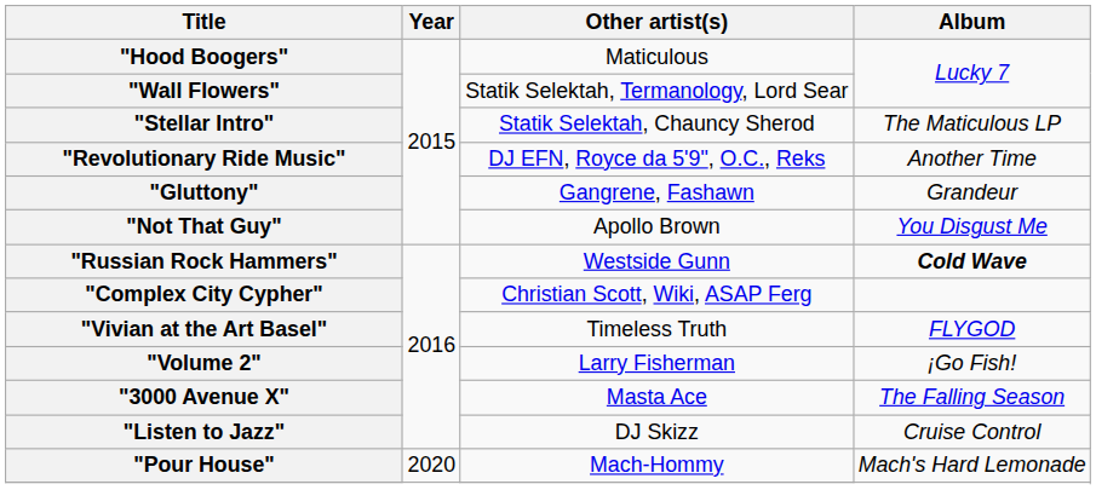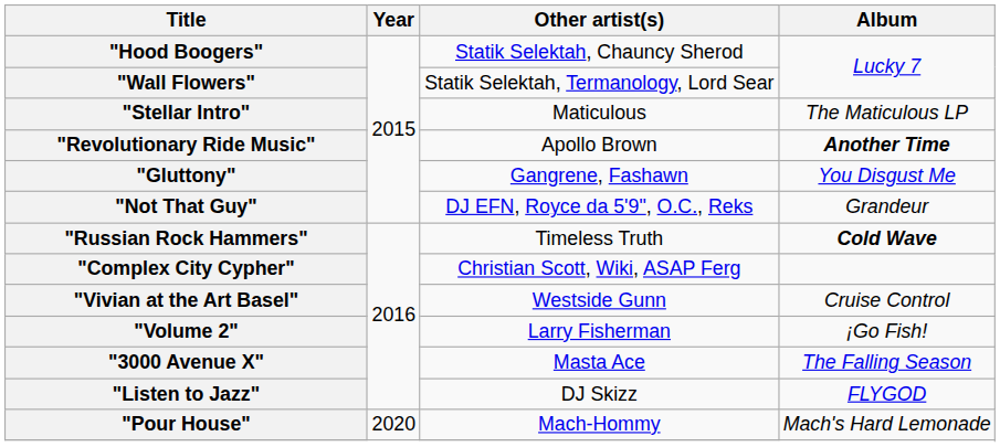"Hood Boogers" | Other artist(s): Maticulous -> Statik Selektah, Chauncy Sherod
"Stellar Intro" | Other artist(s): Statik Selektah, Chauncy Sherod -> Maticulous
"Revolutionary Ride Music" | Other artist(s): DJ EFN, Royce da 5'9", O.C., Reks -> Apollo Brown
"Revolutionary Ride Music" | Album: normal -> bold
"Gluttony" | Album: Grandeur -> You Disgust Me
"Not That Guy" | Other artist(s): Apollo Brown -> DJ EFN, Royce da 5'9", O.C., Reks
"Not That Guy" | Album: You Disgust Me -> Grandeur
"Russian Rock Hammers" | Other artist(s): Westside Gunn -> Timeless Truth
"Vivian at the Art Basel" | Other artist(s): Timeless Truth -> Westside Gunn
"Vivian at the Art Basel" | Album: FLYGOD -> Cruise Control
"Listen to Jazz" | Album: Cruise Control -> FLYGOD
